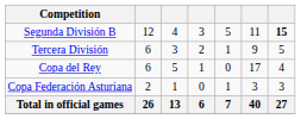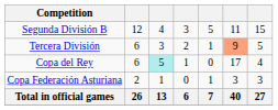Segunda División B | column 7: bold -> normal
Tercera División | column 6: no background -> lightsalmon background
Copa del Rey | column 3: no background -> paleturquoise background
